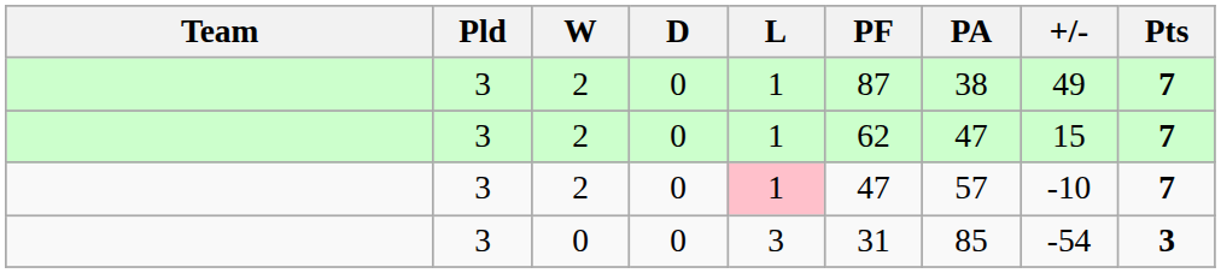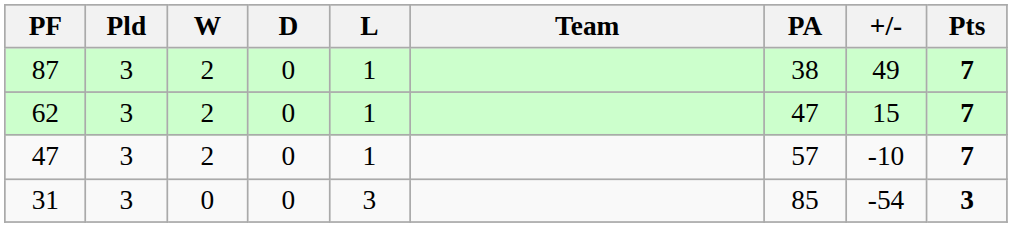columns swapped: Team <-> PF
row 4 | L: pink background -> no background
